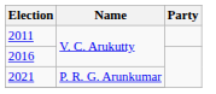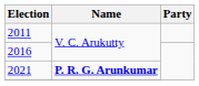2021 | Name: normal -> bold
